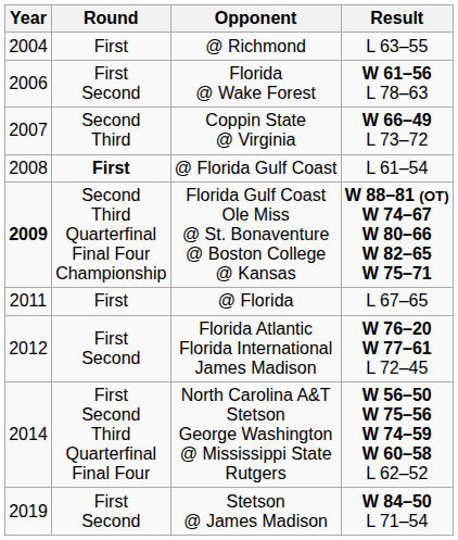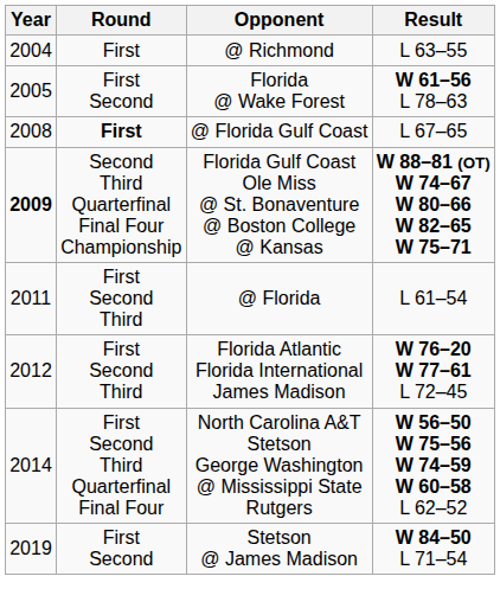Florida @ Wake Forest | Year: 2006 -> 2005
- row: 2007 | Second Third | Coppin State @ Virginia | W 66–49 L 73–72
@ Florida Gulf Coast | Result: L 61–54 -> L 67–65
@ Florida | Round: First -> First Second Third
@ Florida | Result: L 67–65 -> L 61–54
Florida Atlantic Florida International James Madison | Round: First Second -> First Second Third
